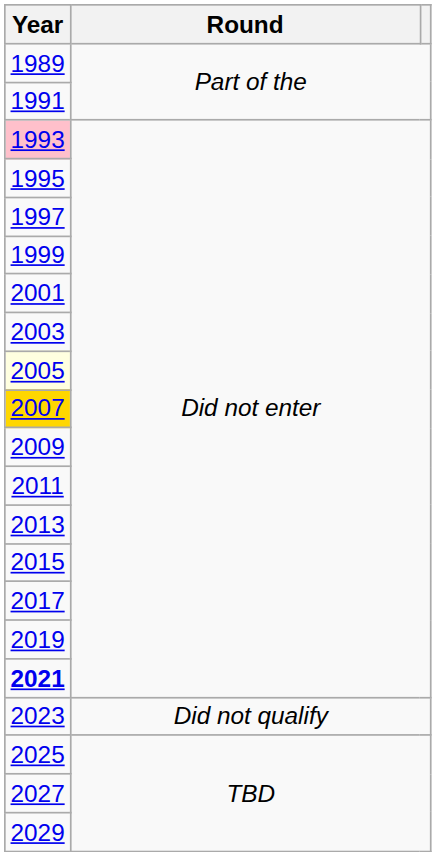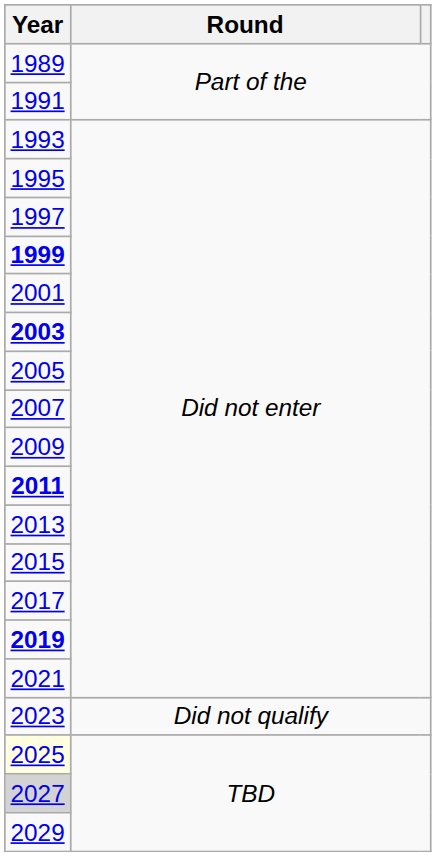1993 | Year: pink background -> no background
1999 | Year: normal -> bold
2003 | Year: normal -> bold
2005 | Year: lightyellow background -> no background
2007 | Year: gold background -> no background
2011 | Year: normal -> bold
2019 | Year: normal -> bold
2021 | Year: bold -> normal
2025 | Year: no background -> lightyellow background
2027 | Year: no background -> lightgrey background
